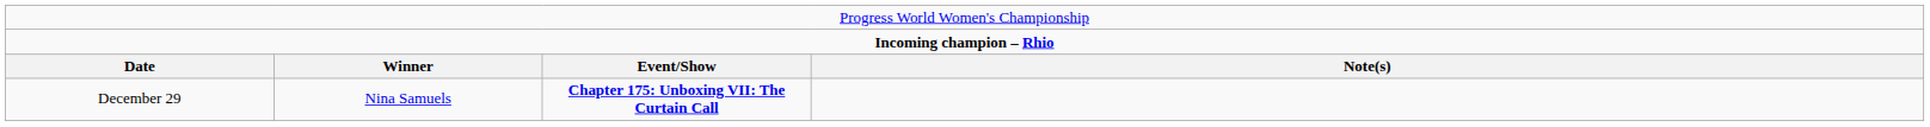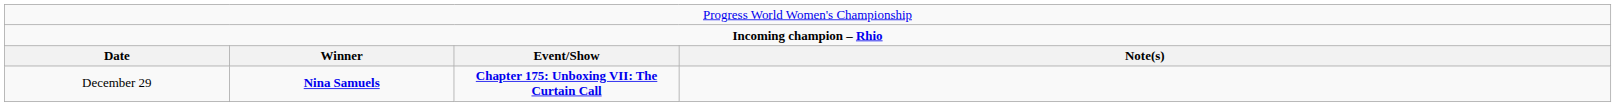December 29 | column 2: normal -> bold
